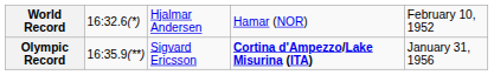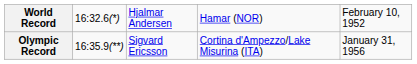Olympic Record | column 4: bold -> normal
